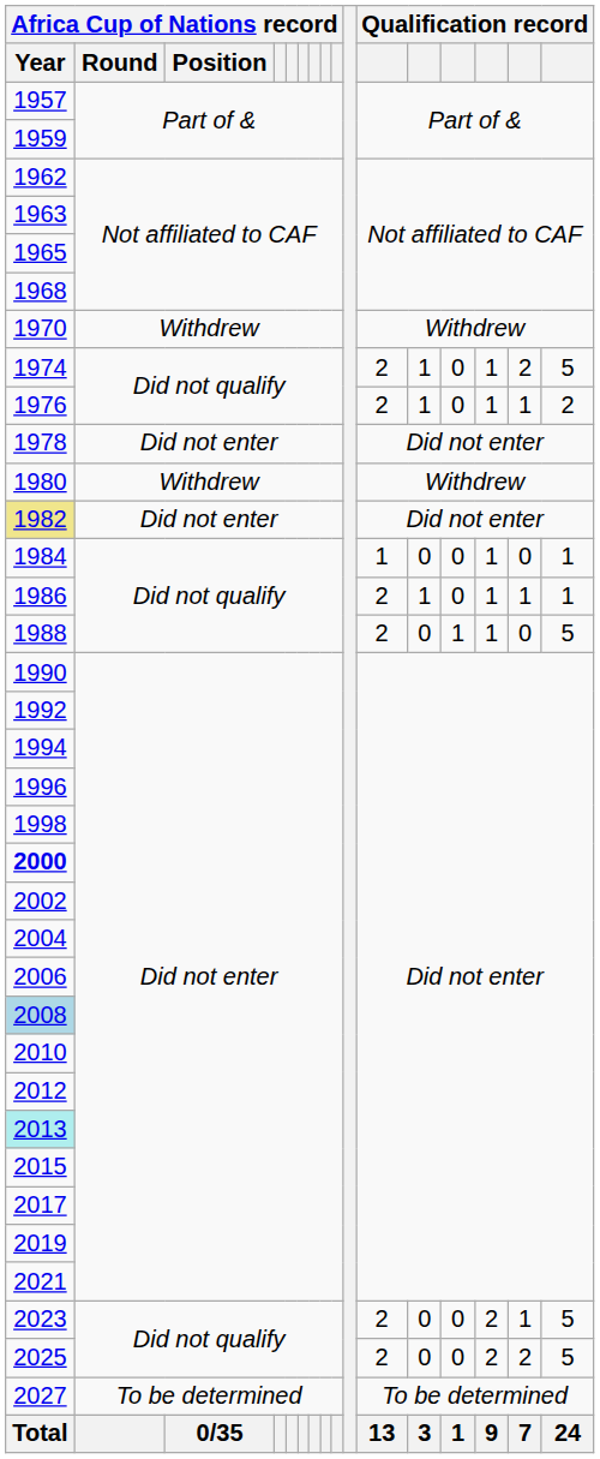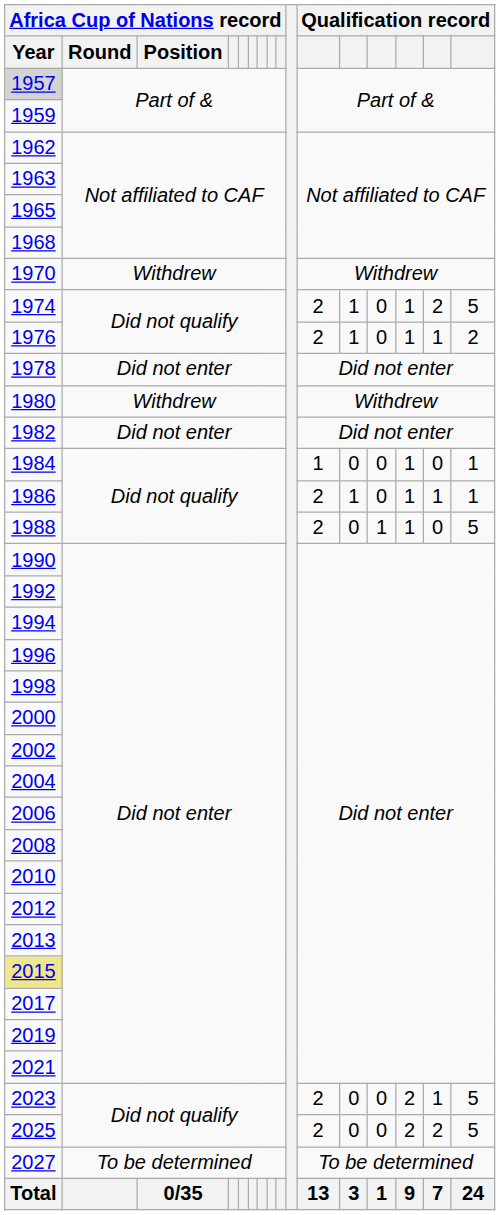1957 | Africa Cup of Nations record / Year: no background -> lightgrey background
1982 | Africa Cup of Nations record / Year: khaki background -> no background
2000 | Africa Cup of Nations record / Year: bold -> normal
2008 | Africa Cup of Nations record / Year: lightblue background -> no background
2013 | Africa Cup of Nations record / Year: paleturquoise background -> no background
2015 | Africa Cup of Nations record / Year: no background -> khaki background
